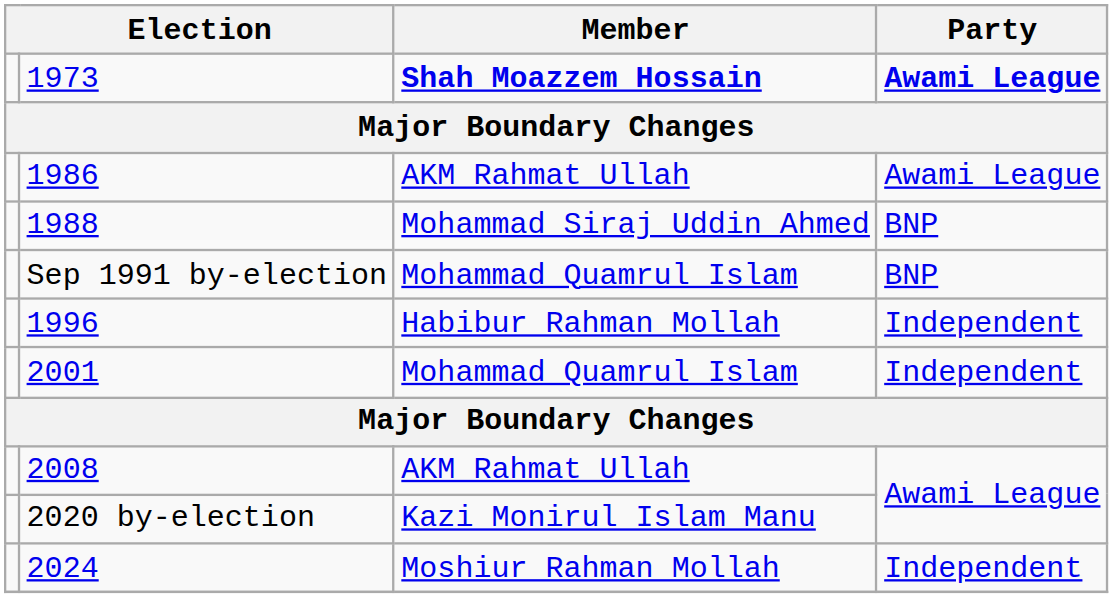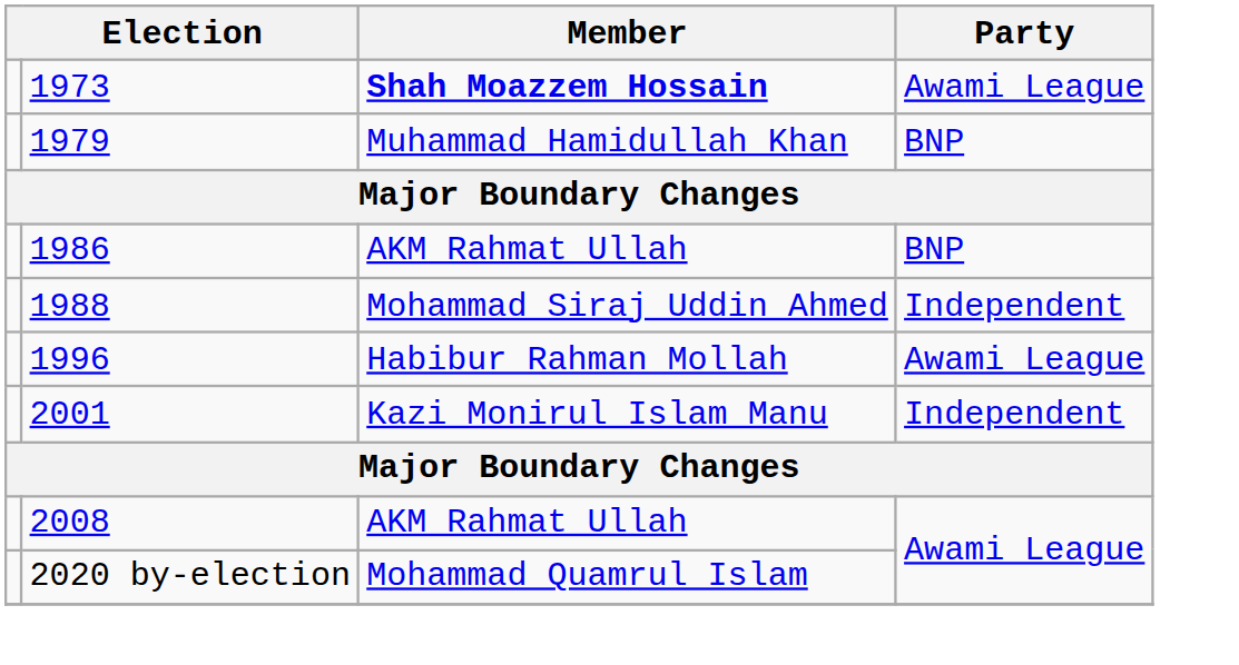1973 | Party: bold -> normal
+ row: 1979 | Muhammad Hamidullah Khan | BNP
1986 | Party: Awami League -> BNP
1988 | Party: BNP -> Independent
- row: Sep 1991 by-election | Mohammad Quamrul Islam | BNP
1996 | Party: Independent -> Awami League
2001 | Member: Mohammad Quamrul Islam -> Kazi Monirul Islam Manu
2020 by-election | Member: Kazi Monirul Islam Manu -> Mohammad Quamrul Islam
- row: 2024 | Moshiur Rahman Mollah | Independent
